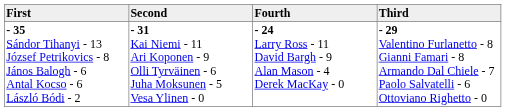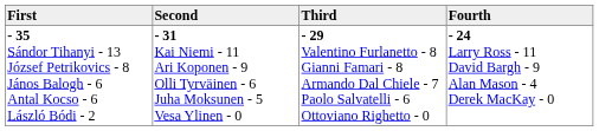columns swapped: Third <-> Fourth
